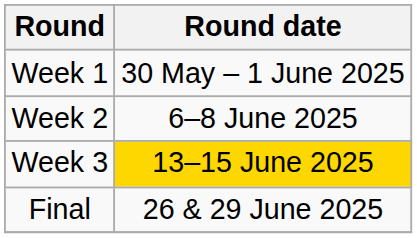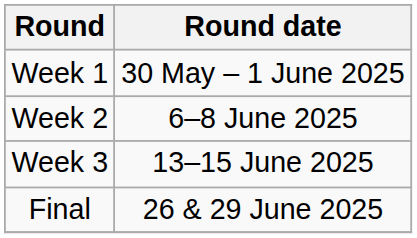Week 3 | Round date: gold background -> no background
